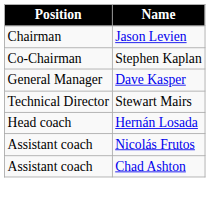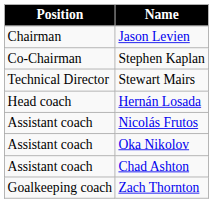- row: General Manager | Dave Kasper
+ row: Assistant coach | Oka Nikolov
+ row: Goalkeeping coach | Zach Thornton
